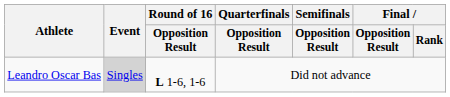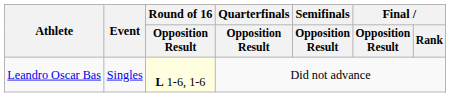Leandro Oscar Bas | Event: lightgrey background -> no background
Leandro Oscar Bas | Round of 16 / Opposition Result: no background -> lightyellow background
